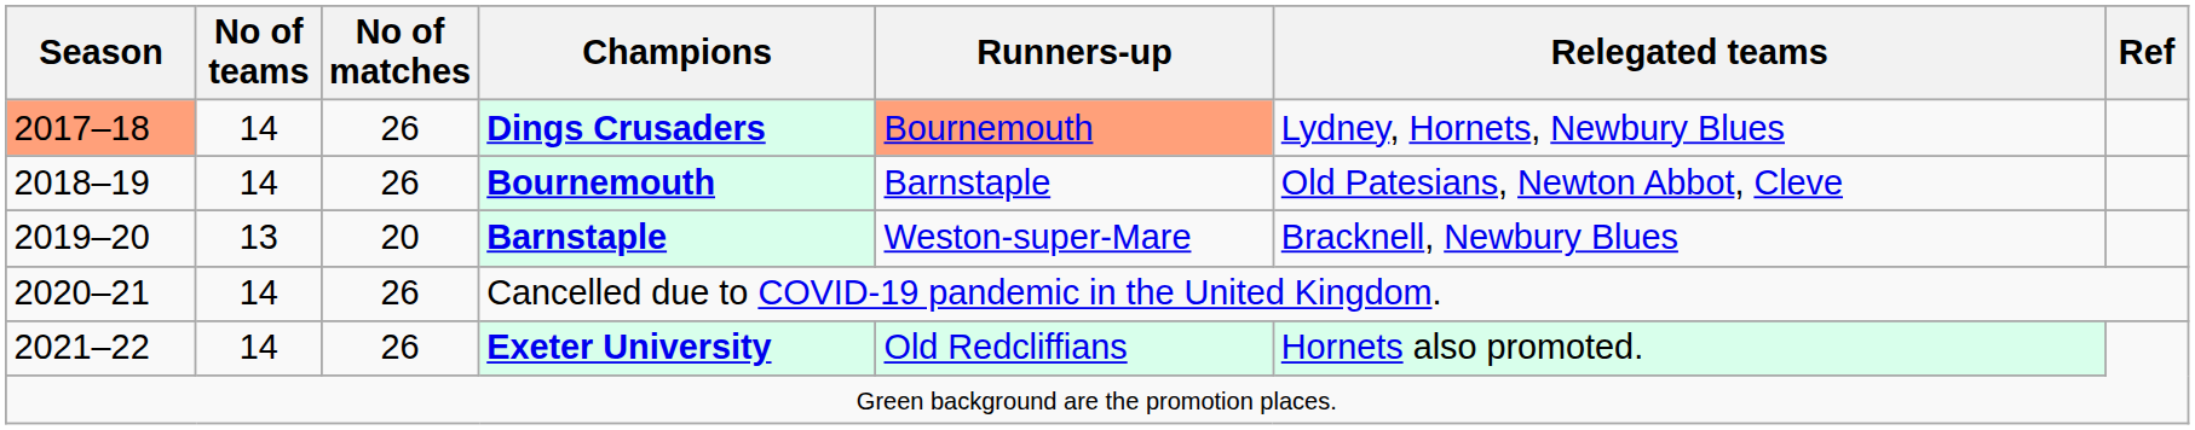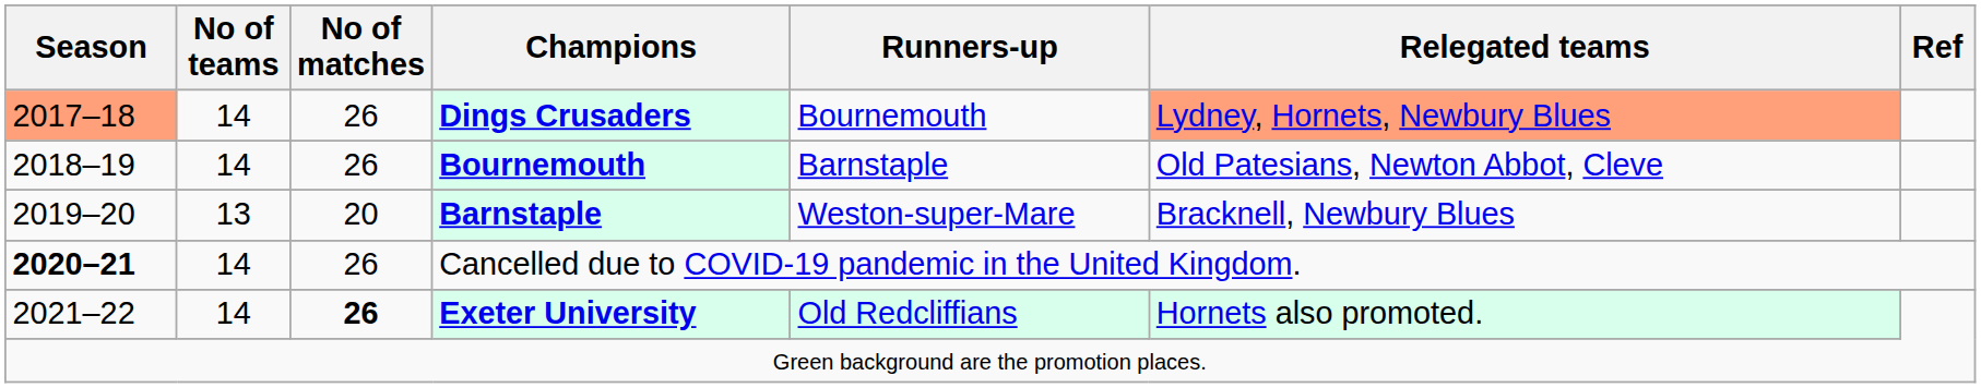Dings Crusaders | Runners-up: lightsalmon background -> no background
Dings Crusaders | Relegated teams: no background -> lightsalmon background
Cancelled due to COVID-19 pandemic in the United Kingdom. | Season: normal -> bold
Exeter University | No of matches: normal -> bold
